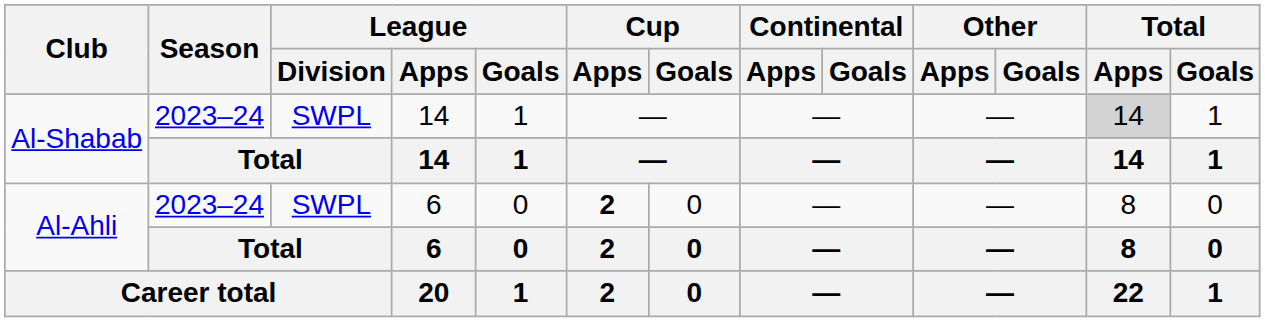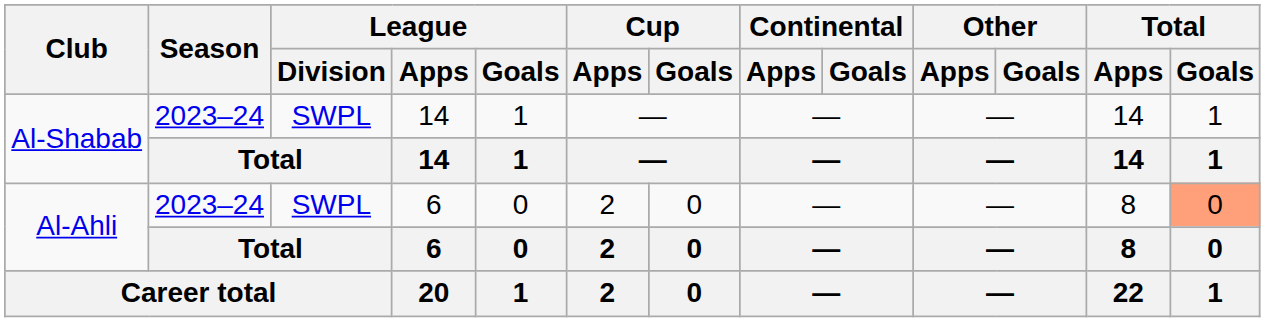row 3 | Total / Apps: lightgrey background -> no background
row 5 | Cup / Apps: bold -> normal
row 5 | Total / Goals: no background -> lightsalmon background
